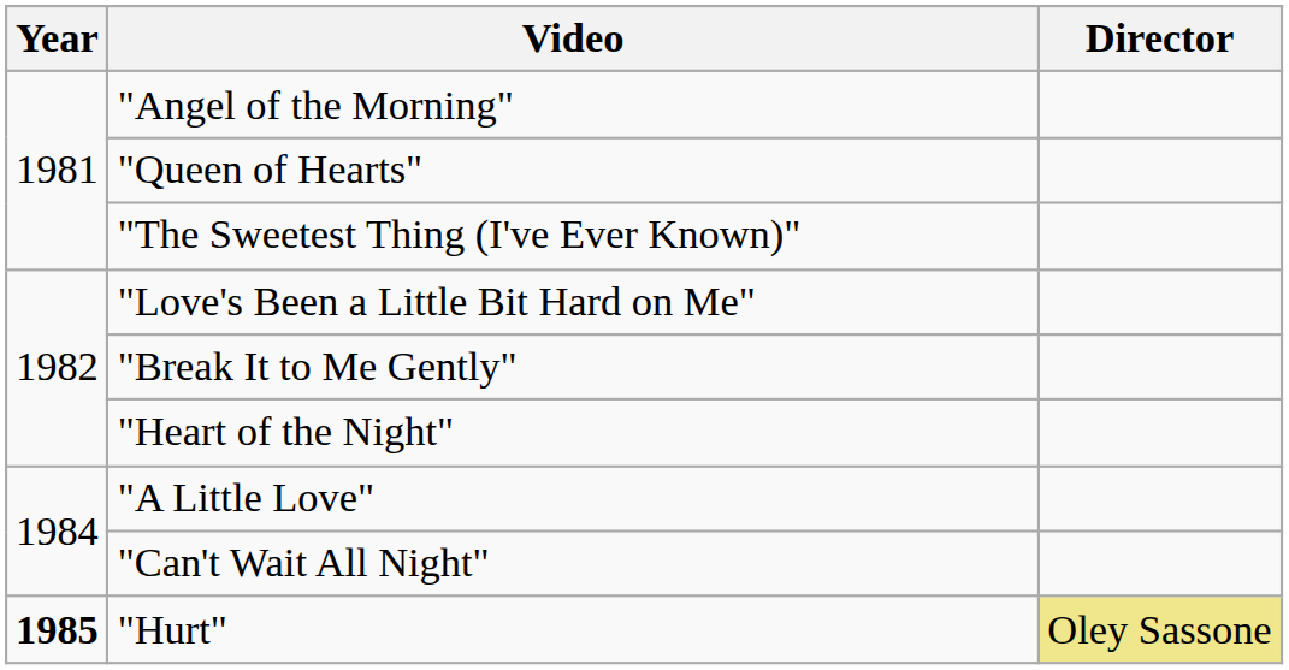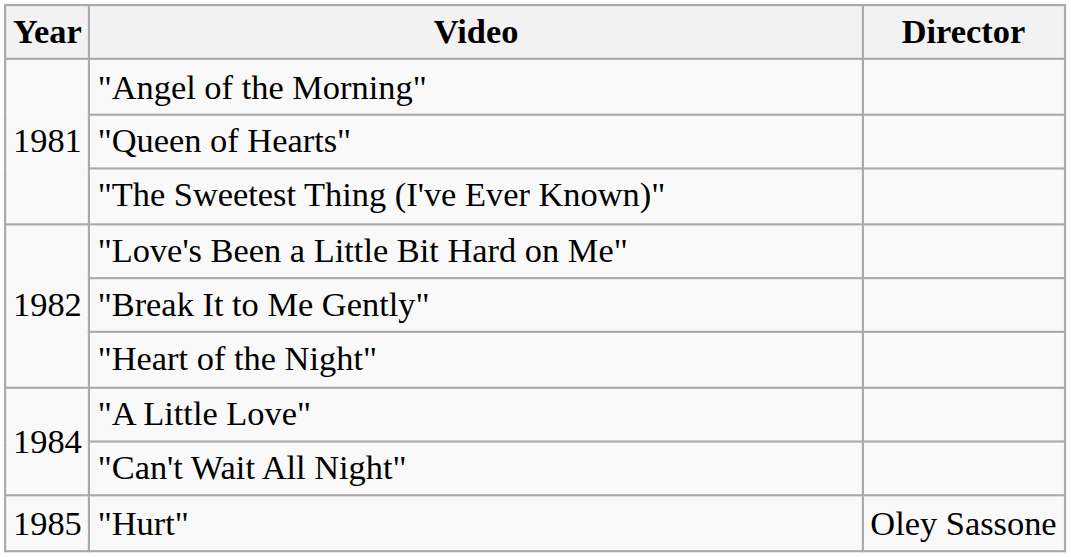"Hurt" | Year: bold -> normal
"Hurt" | Director: khaki background -> no background
